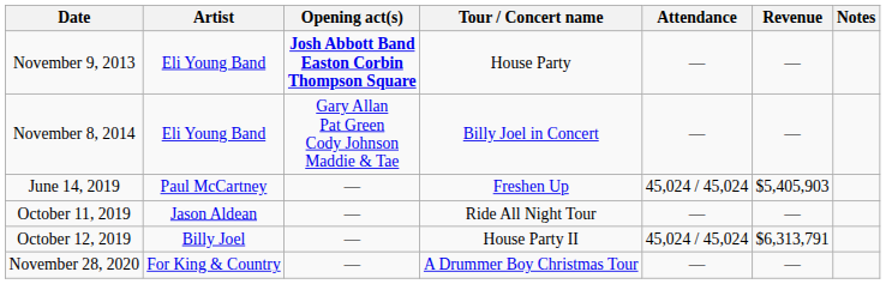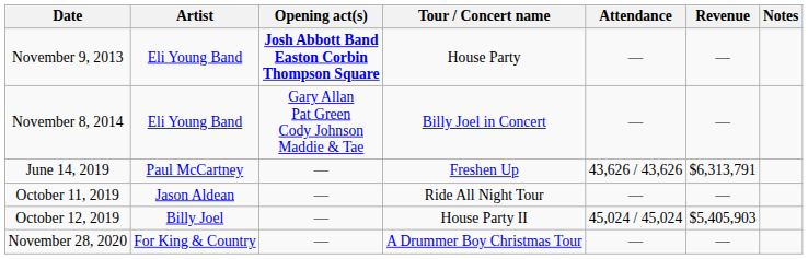June 14, 2019 | Attendance: 45,024 / 45,024 -> 43,626 / 43,626
June 14, 2019 | Revenue: $5,405,903 -> $6,313,791
October 12, 2019 | Revenue: $6,313,791 -> $5,405,903
